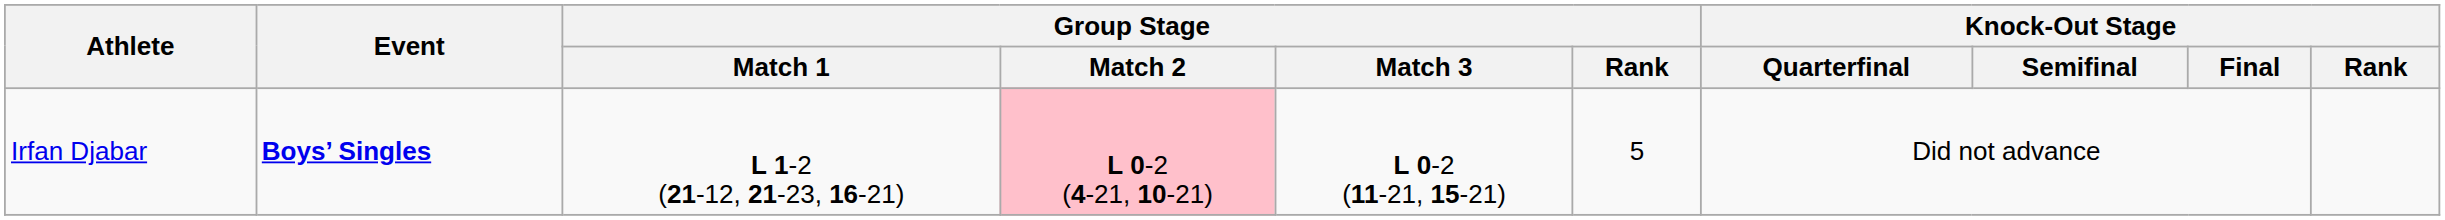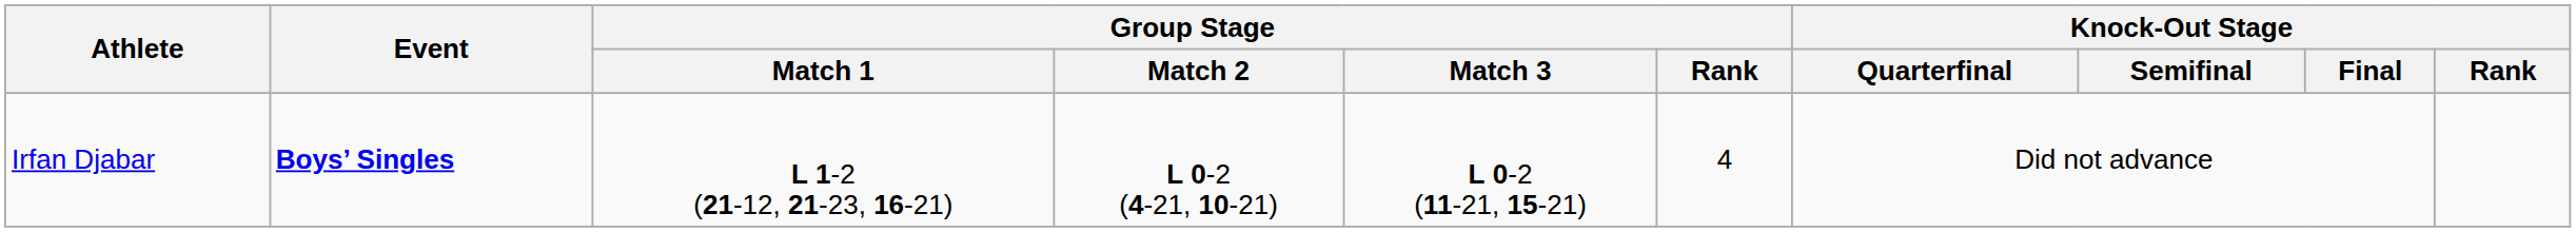Irfan Djabar | Group Stage / Match 2: pink background -> no background
Irfan Djabar | Group Stage / Rank: 5 -> 4
